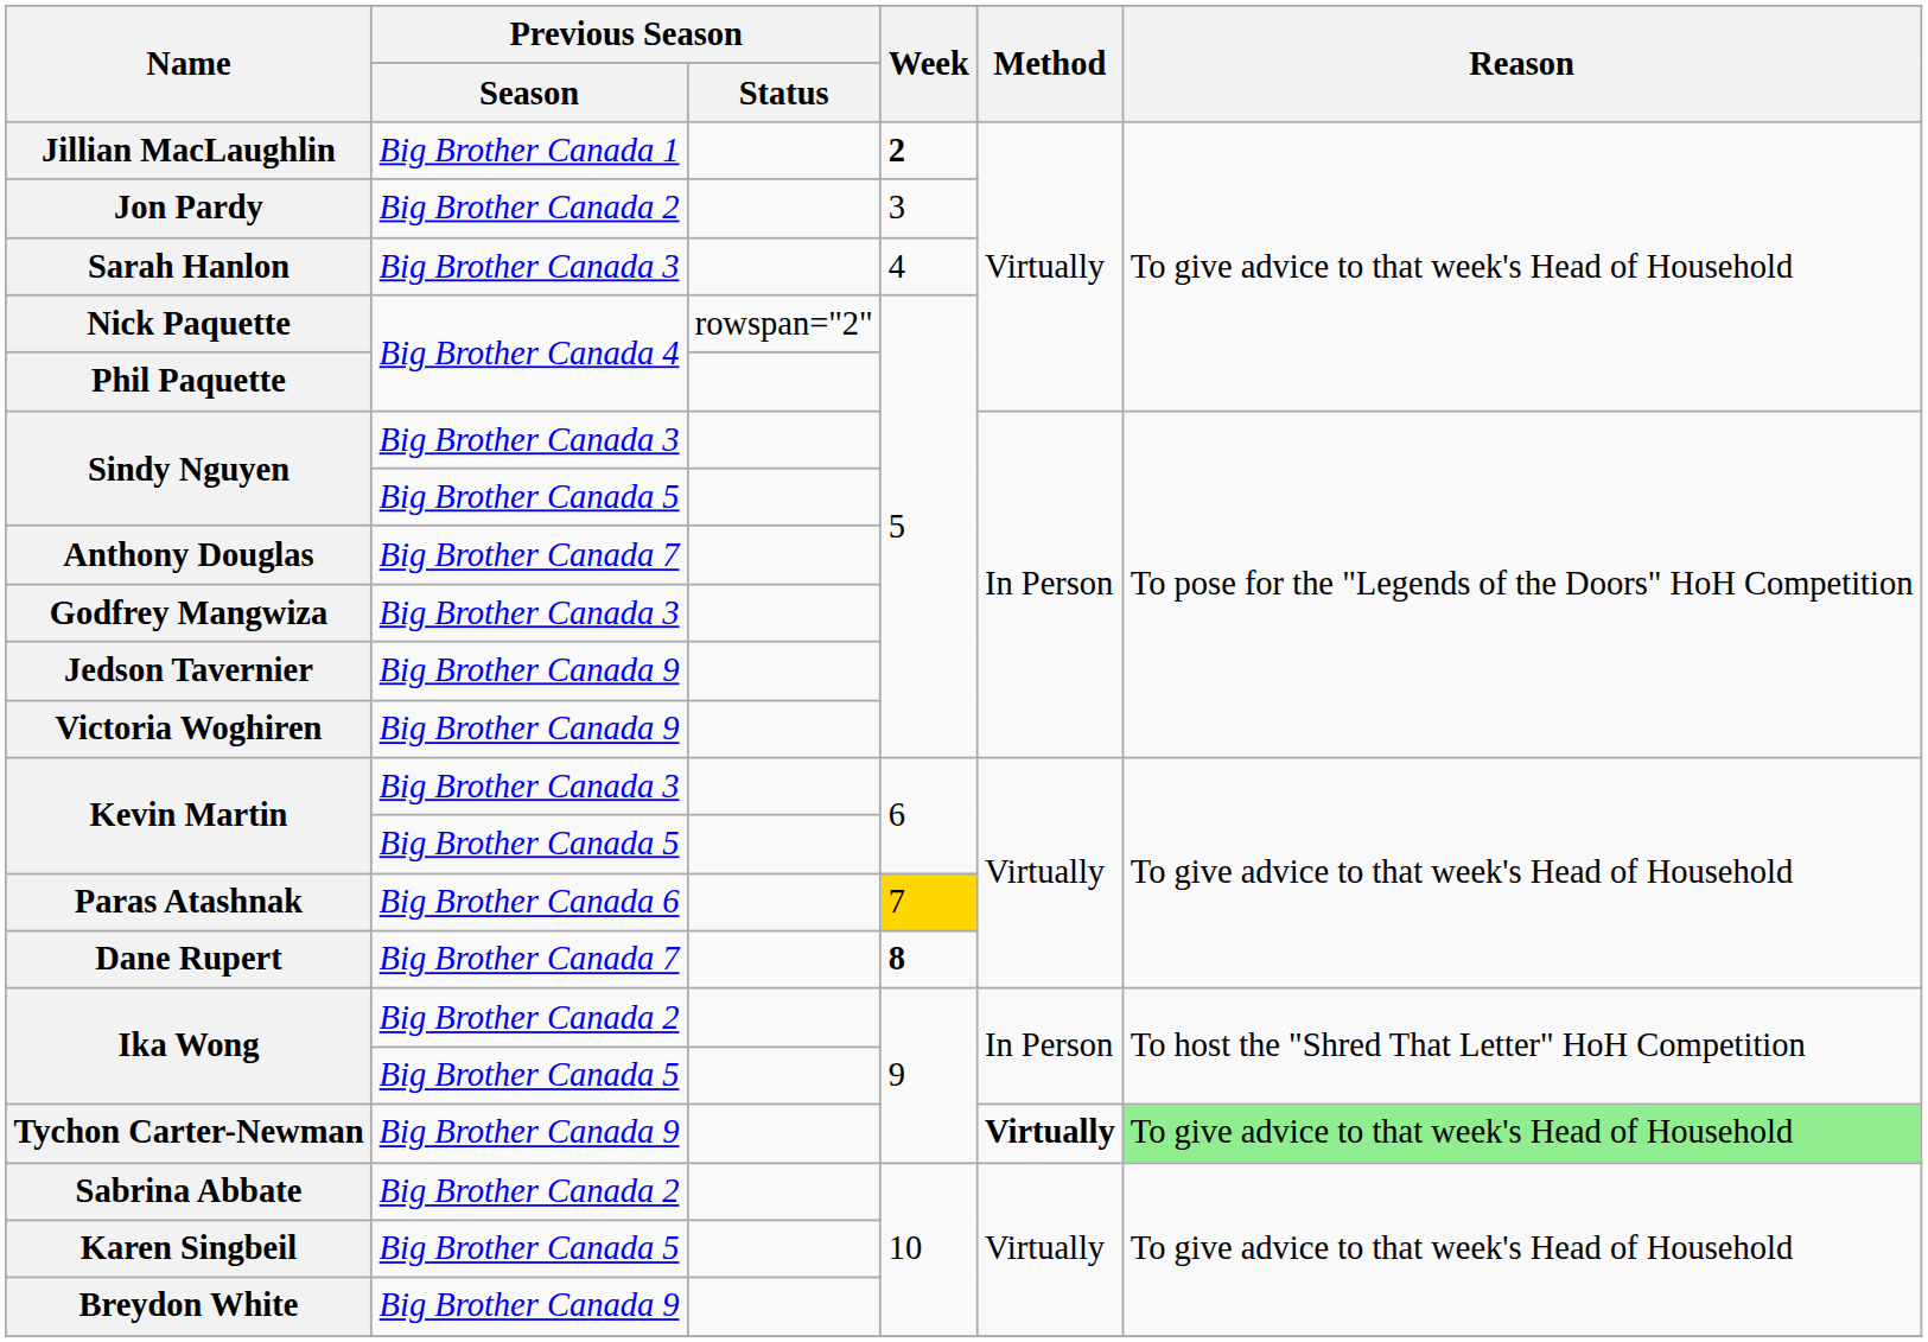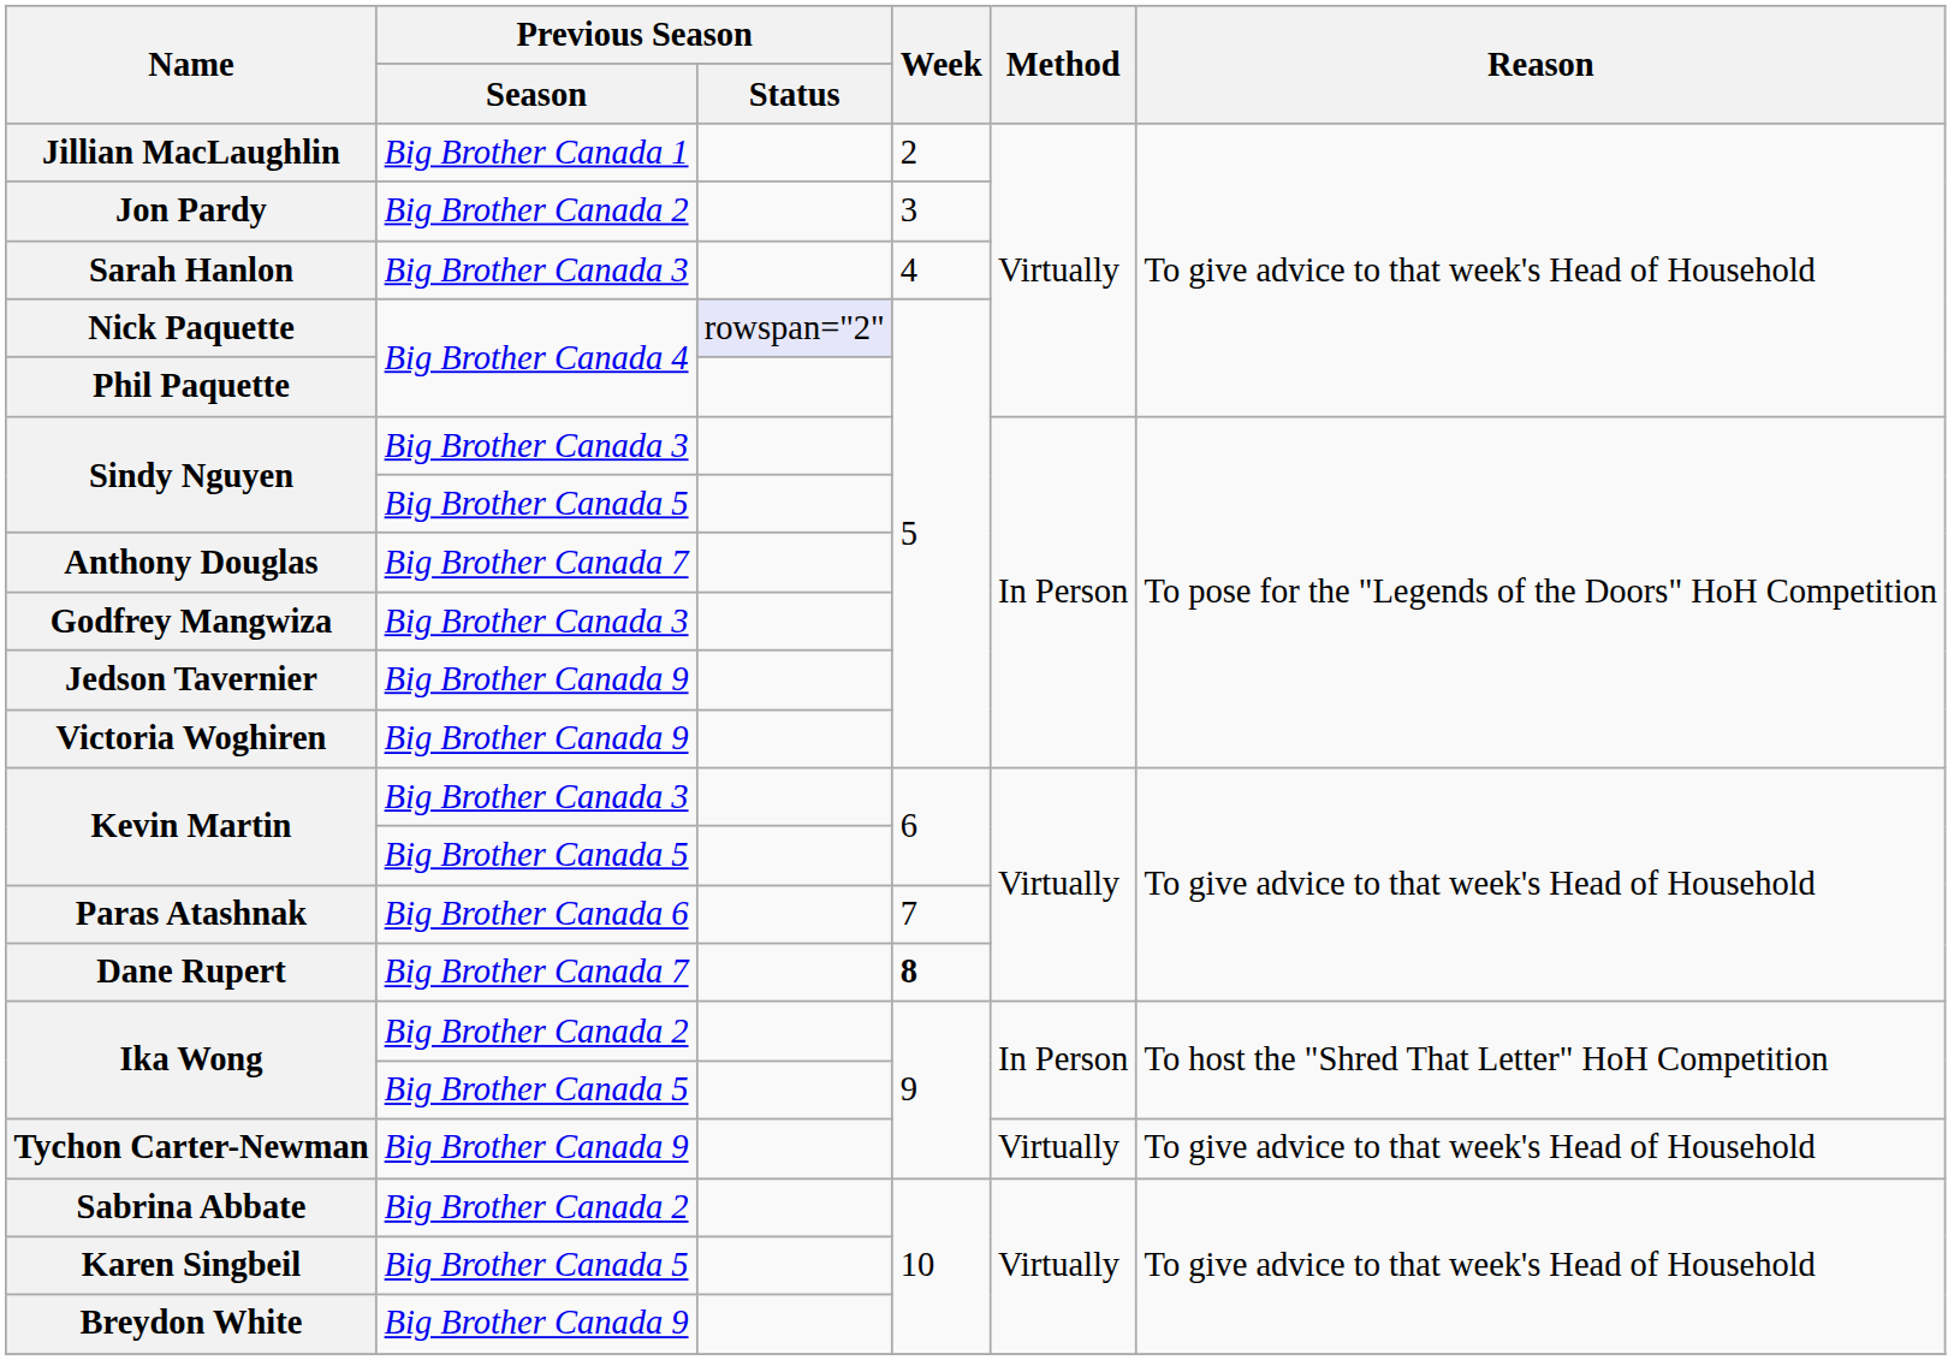Jillian MacLaughlin | Week: bold -> normal
Nick Paquette | Previous Season / Status: no background -> lavender background
Paras Atashnak | Week: gold background -> no background
Tychon Carter-Newman | Method: bold -> normal
Tychon Carter-Newman | Reason: lightgreen background -> no background
